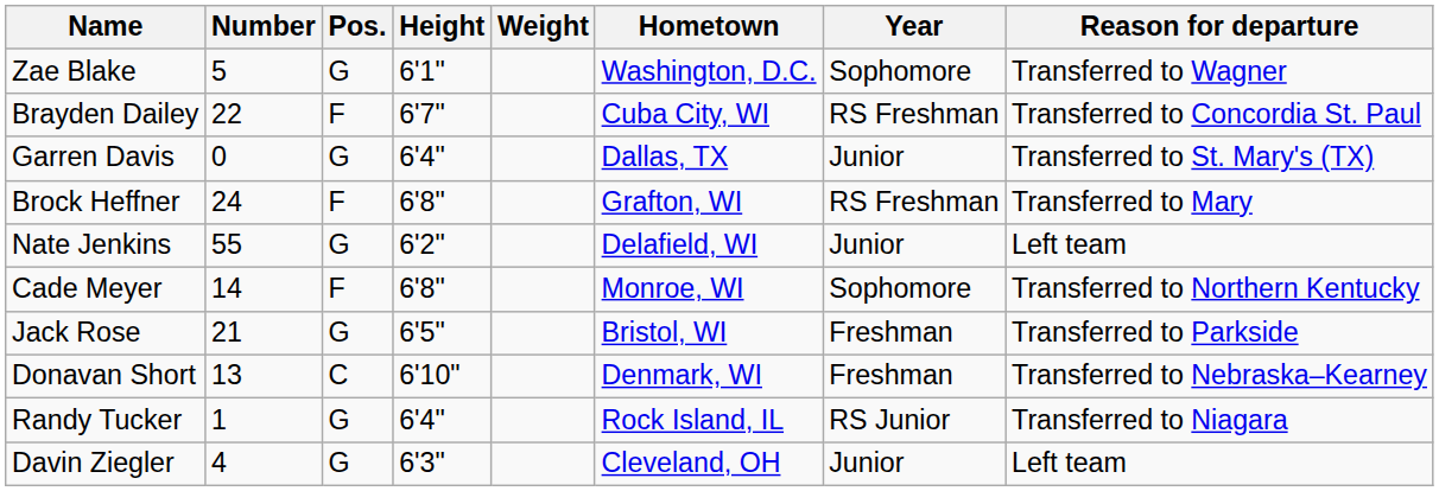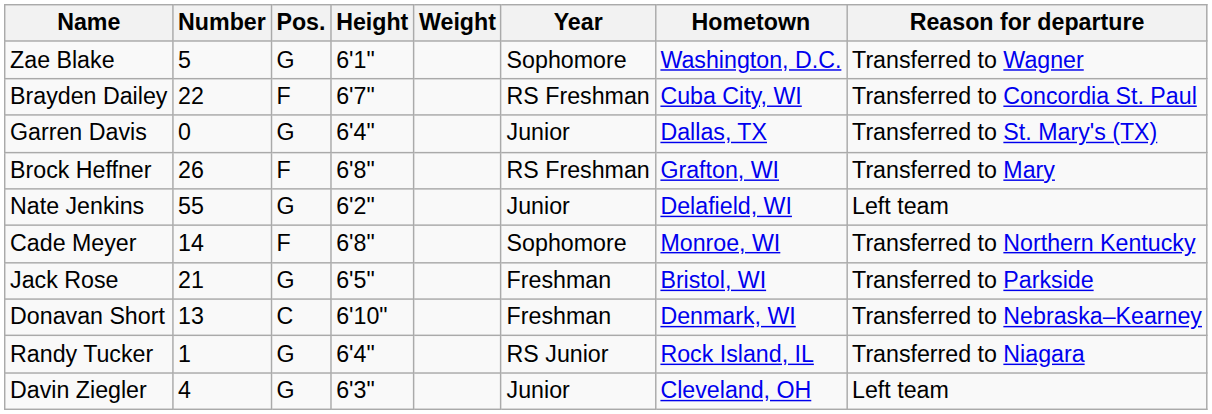columns swapped: Year <-> Hometown
Brock Heffner | Number: 24 -> 26
